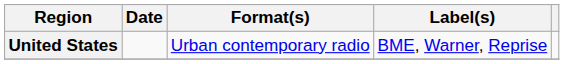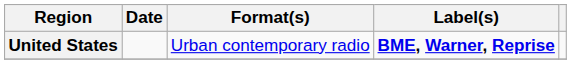United States | Label(s): normal -> bold
